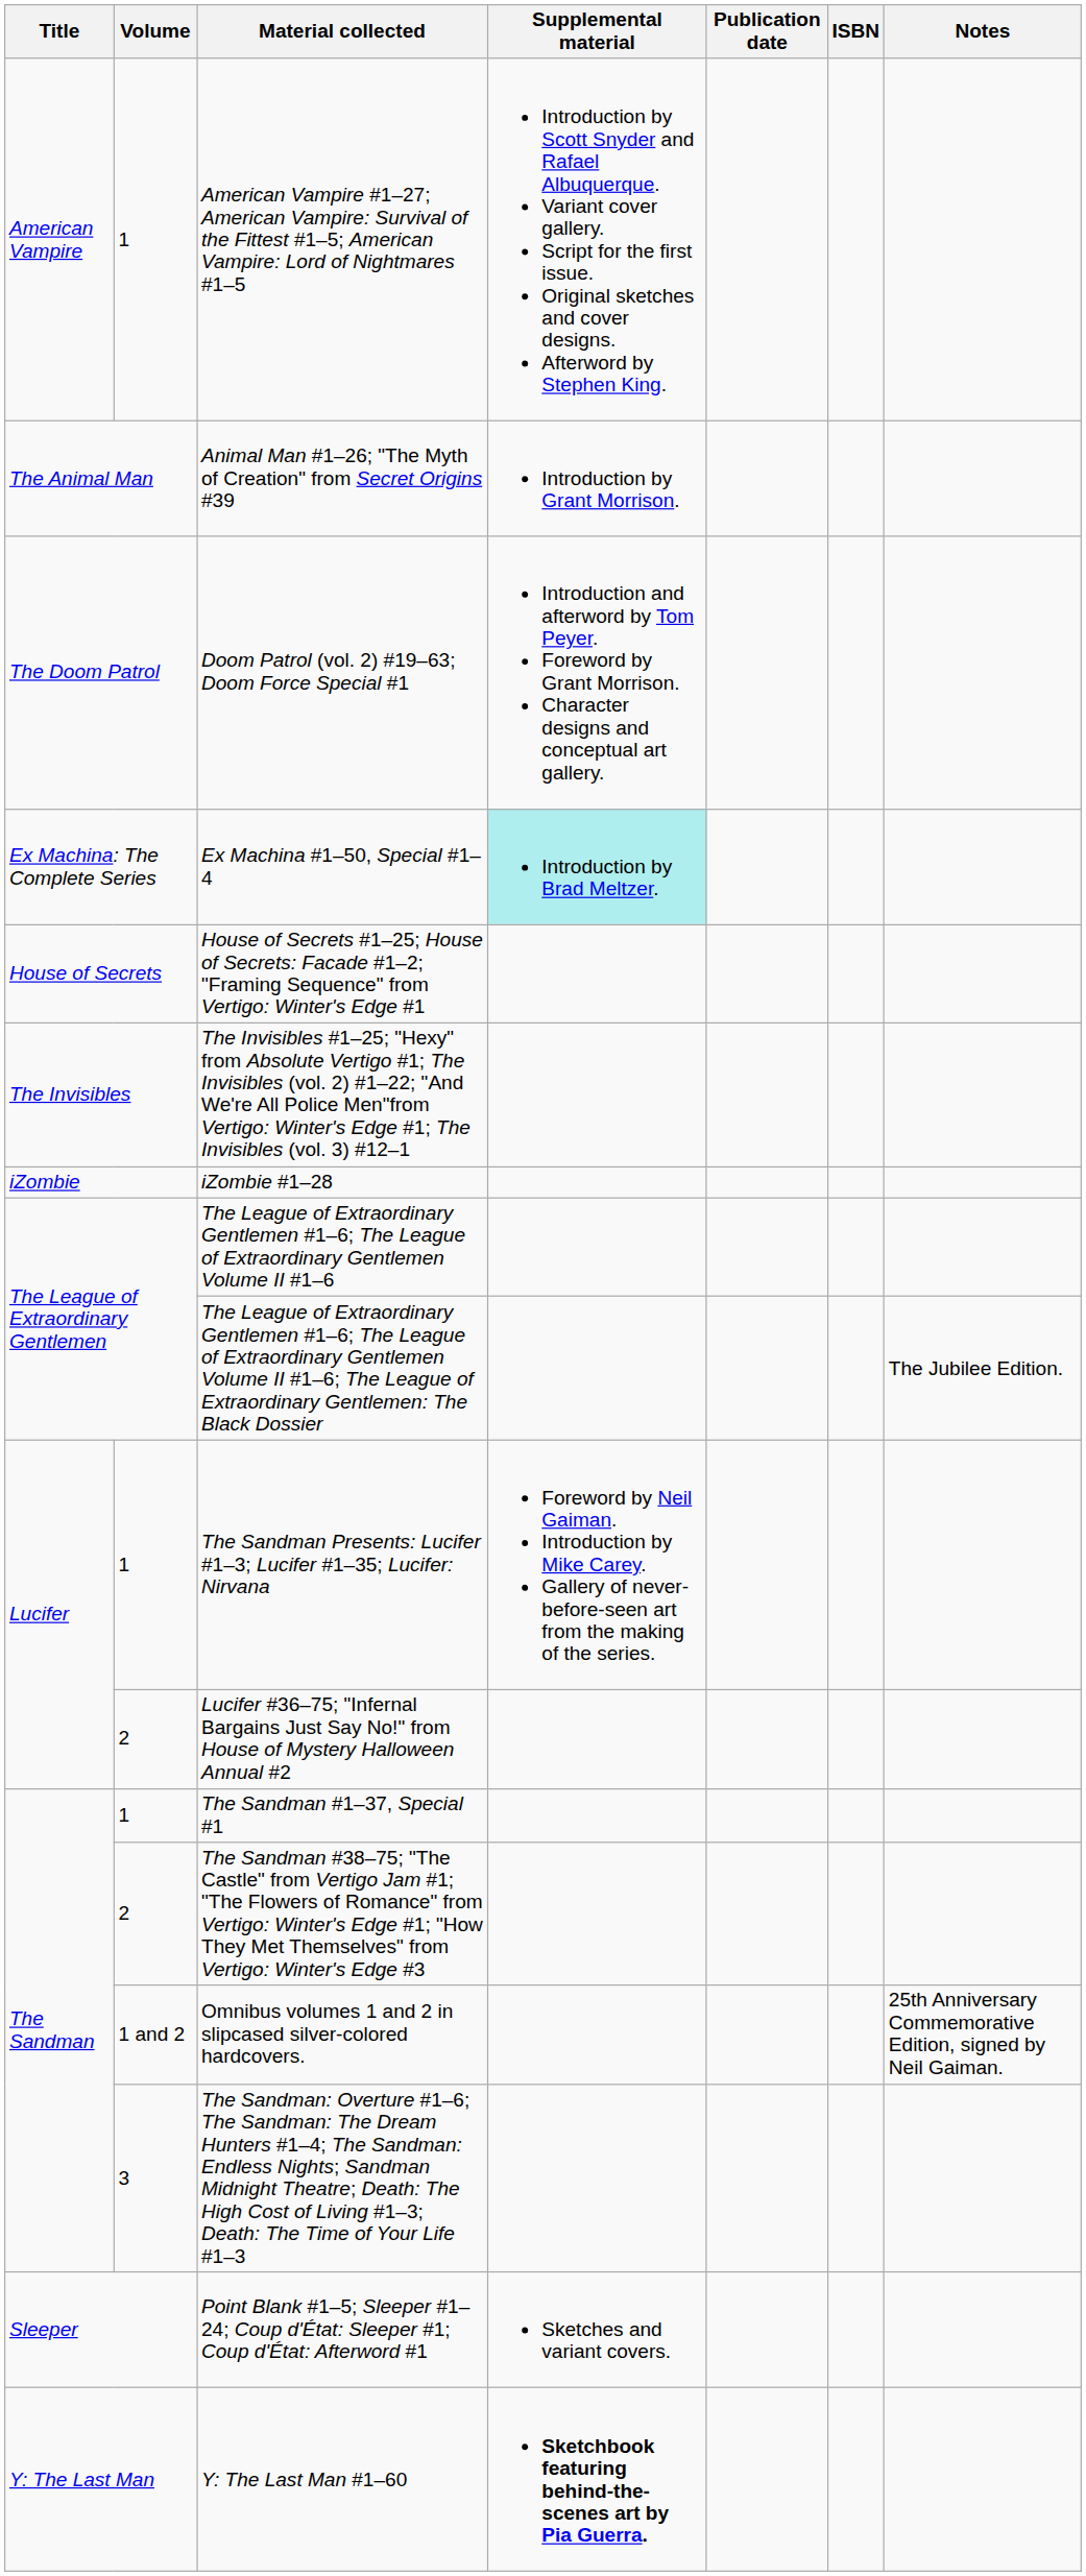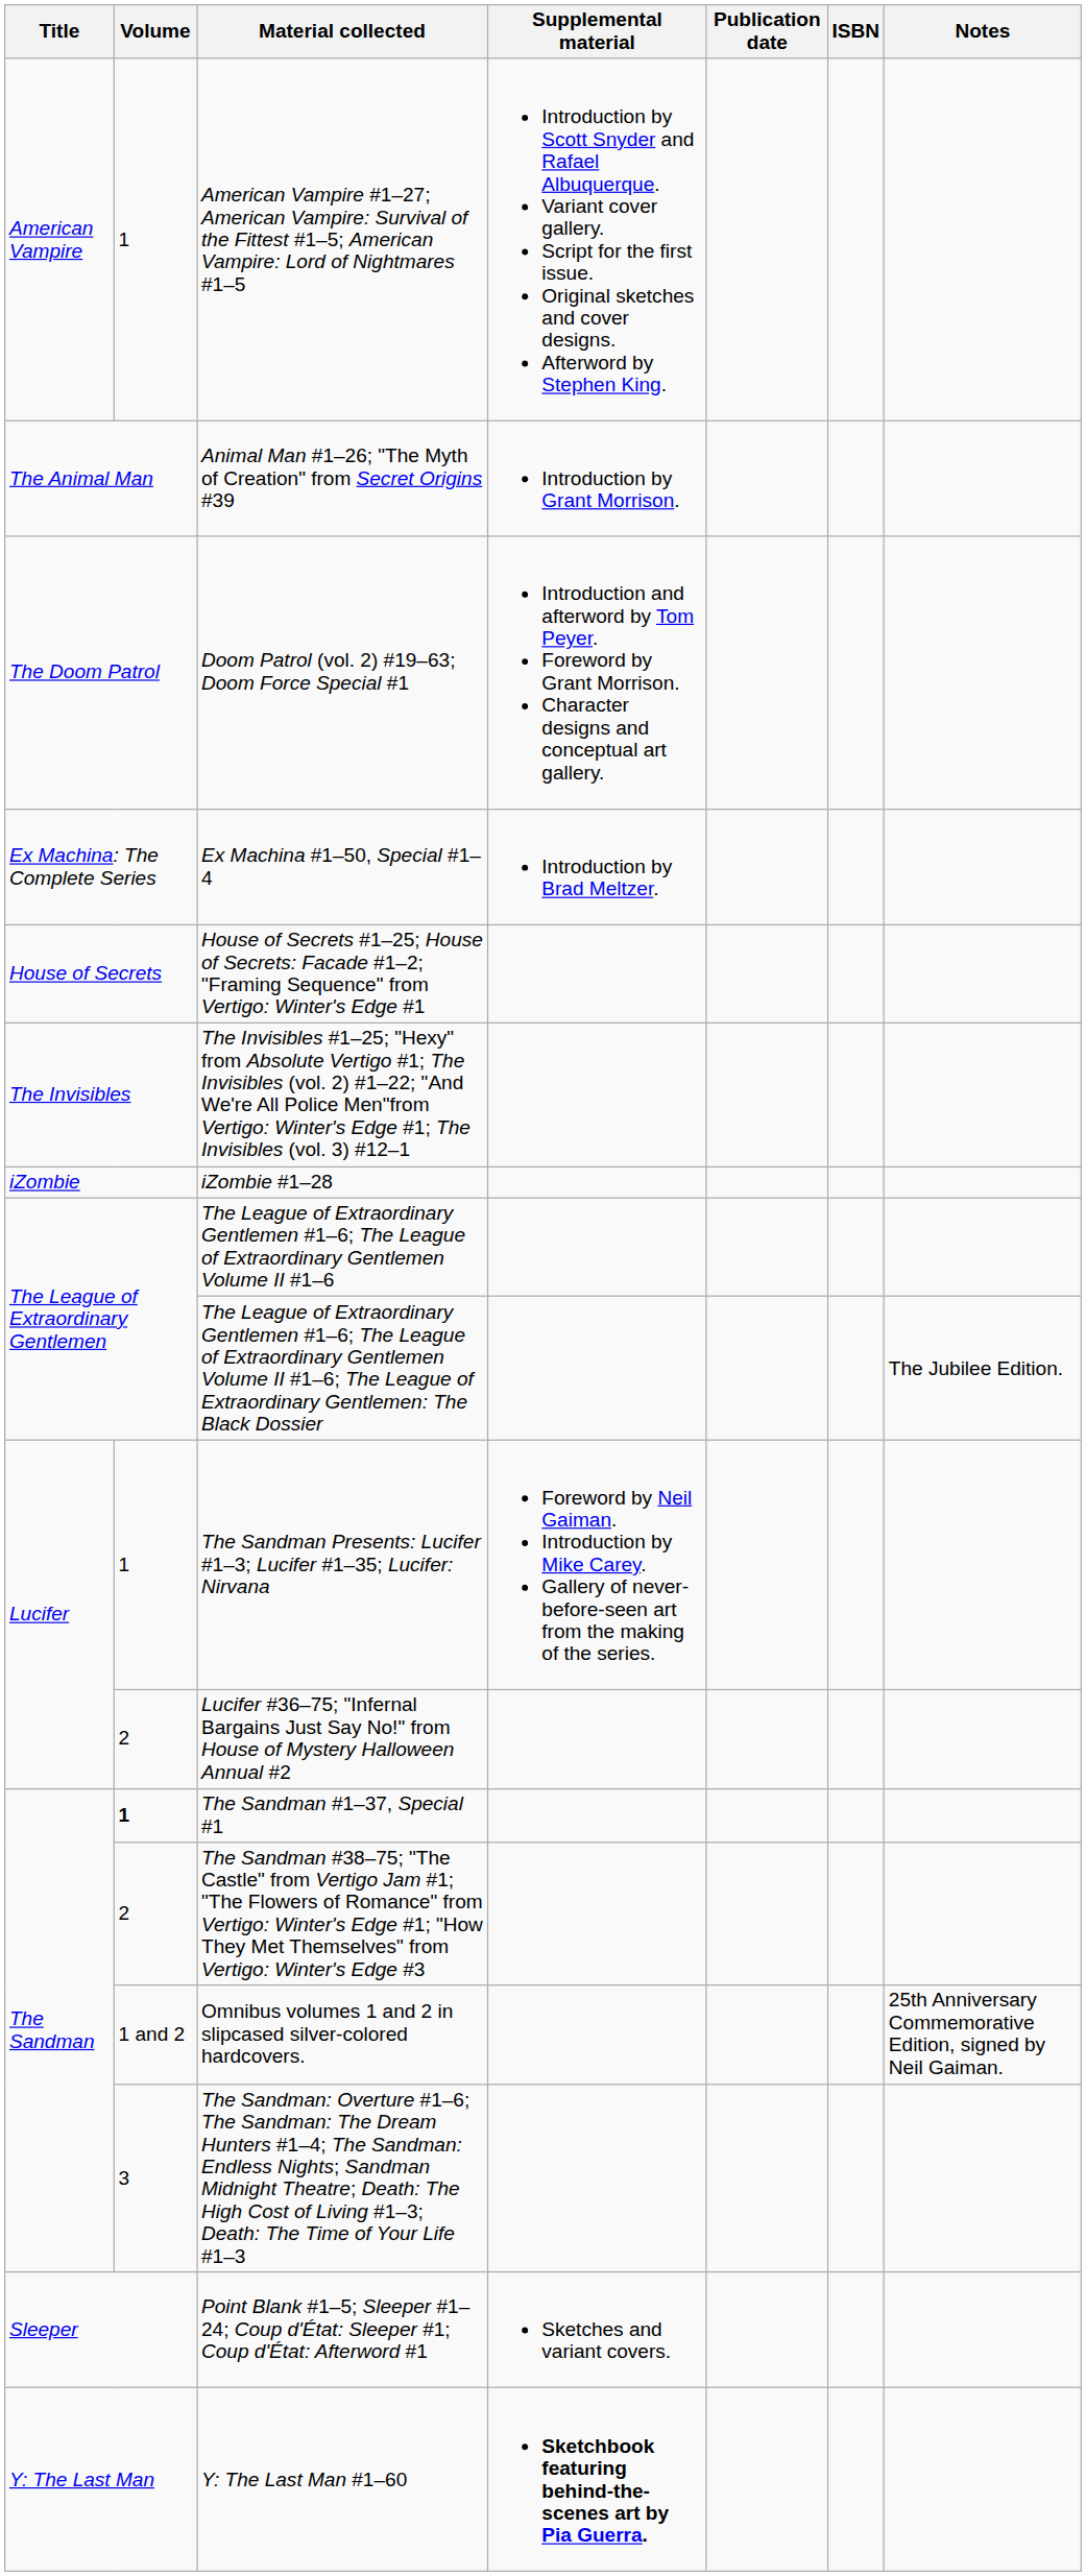Ex Machina #1–50, Special #1–4 | Supplemental material: paleturquoise background -> no background
The Sandman #1–37, Special #1 | Volume: normal -> bold
